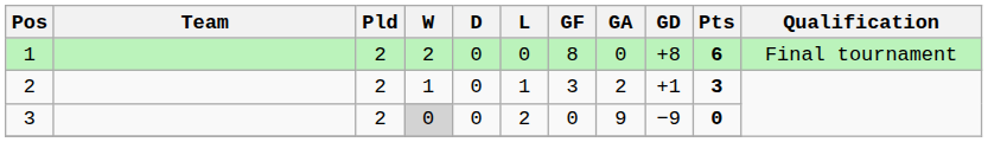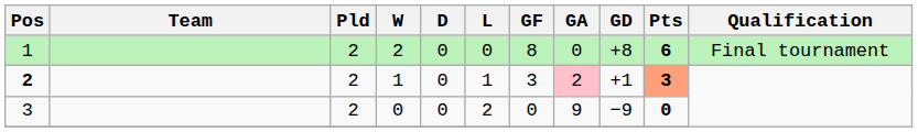row 3 | Pos: normal -> bold
row 3 | GA: no background -> pink background
row 3 | Pts: no background -> lightsalmon background
row 4 | W: lightgrey background -> no background
